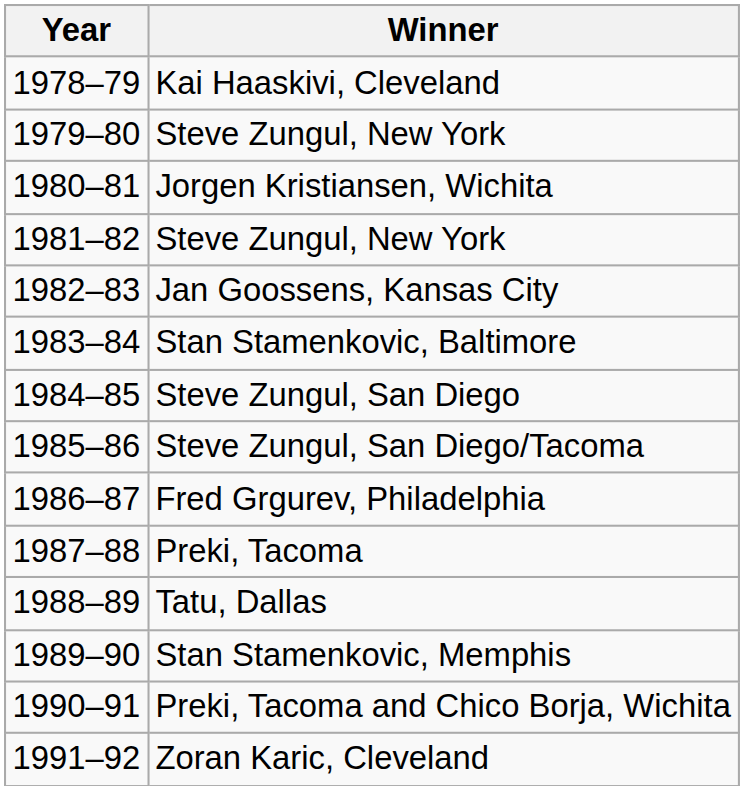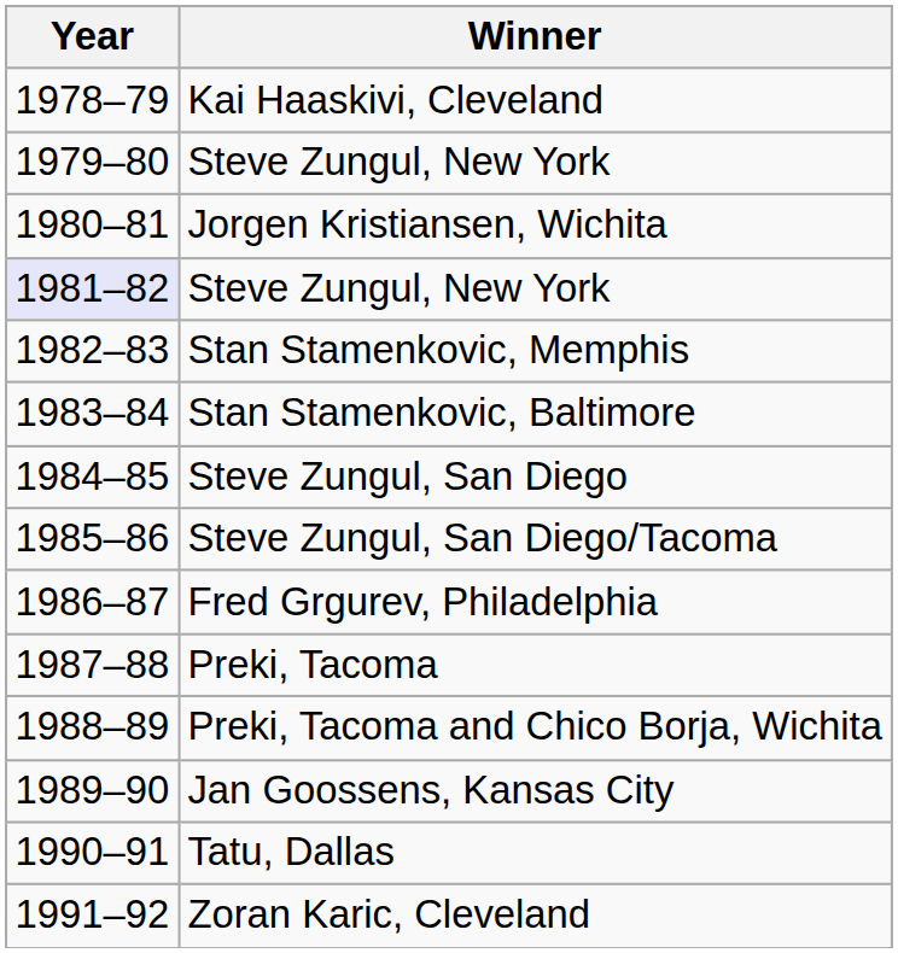row 5 | Year: no background -> lavender background
row 6 | Winner: Jan Goossens, Kansas City -> Stan Stamenkovic, Memphis
row 12 | Winner: Tatu, Dallas -> Preki, Tacoma and Chico Borja, Wichita
row 13 | Winner: Stan Stamenkovic, Memphis -> Jan Goossens, Kansas City
row 14 | Winner: Preki, Tacoma and Chico Borja, Wichita -> Tatu, Dallas
